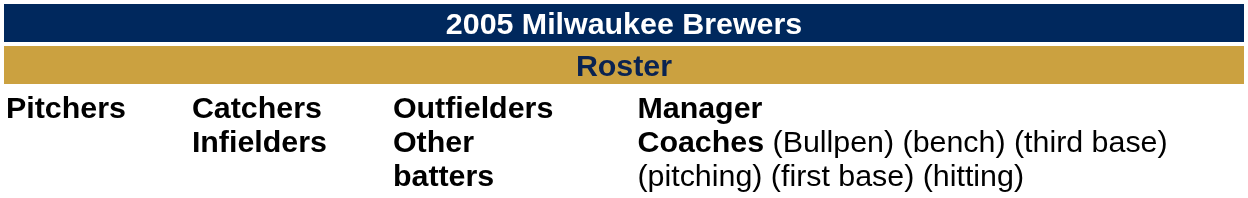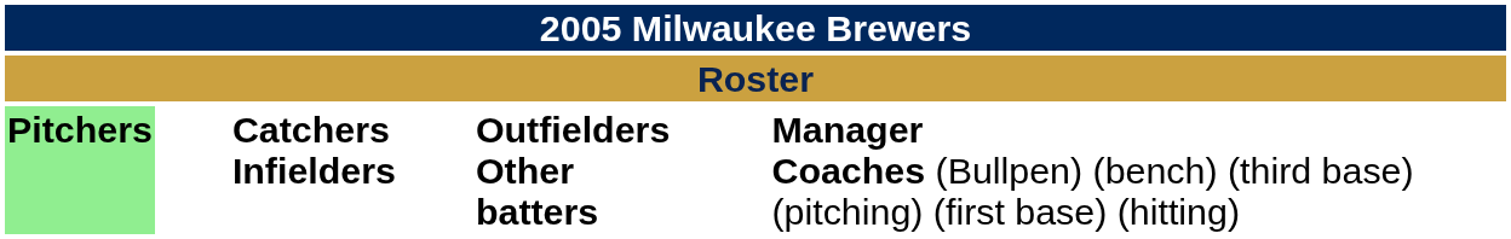Pitchers | column 1: no background -> lightgreen background
